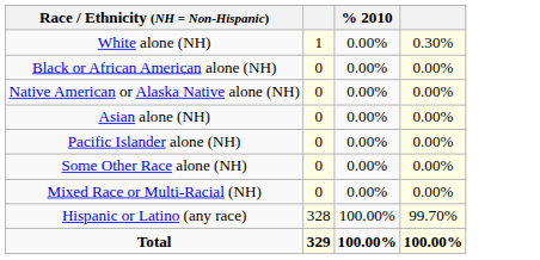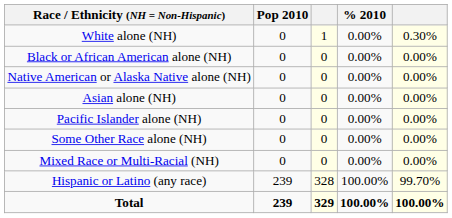+ column: Pop 2010 | 0 | 0 | 0 | 0 | 0 | 0 | 0 | 239 | 239
